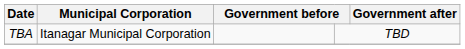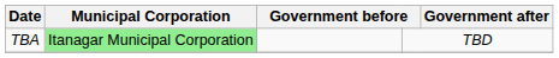TBA | Municipal Corporation: no background -> lightgreen background
